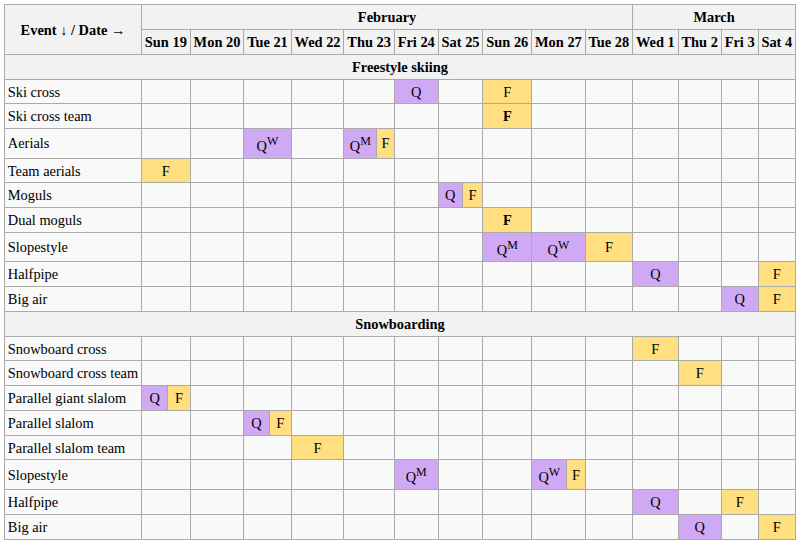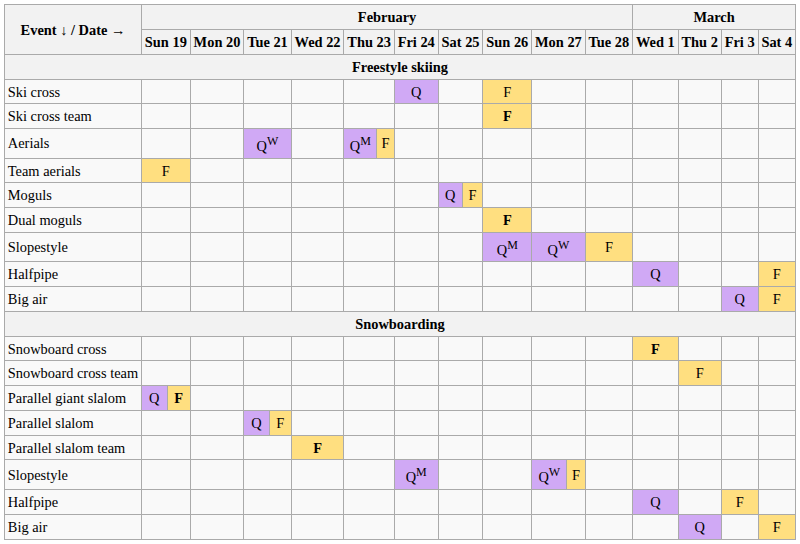Snowboard cross | March / Wed 1: normal -> bold
Parallel giant slalom | column 3: normal -> bold
Parallel slalom team | February / Wed 22: normal -> bold
